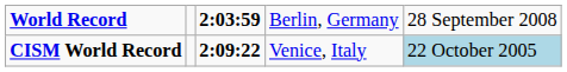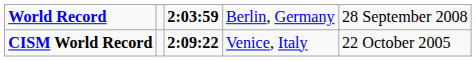CISM World Record | column 5: lightblue background -> no background
